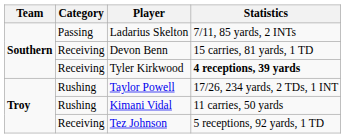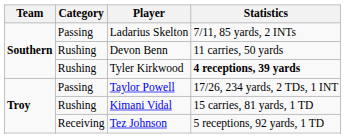Devon Benn | Category: Receiving -> Rushing
Devon Benn | Statistics: 15 carries, 81 yards, 1 TD -> 11 carries, 50 yards
Tyler Kirkwood | Category: Receiving -> Rushing
Taylor Powell | Category: Rushing -> Passing
Kimani Vidal | Statistics: 11 carries, 50 yards -> 15 carries, 81 yards, 1 TD
